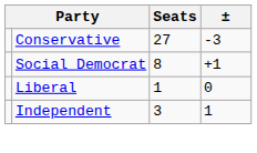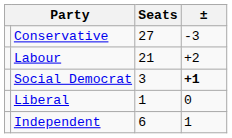+ row: Labour | 21 | +2
Social Democrat | Seats: 8 -> 3
Social Democrat | ±: normal -> bold
Independent | Seats: 3 -> 6
